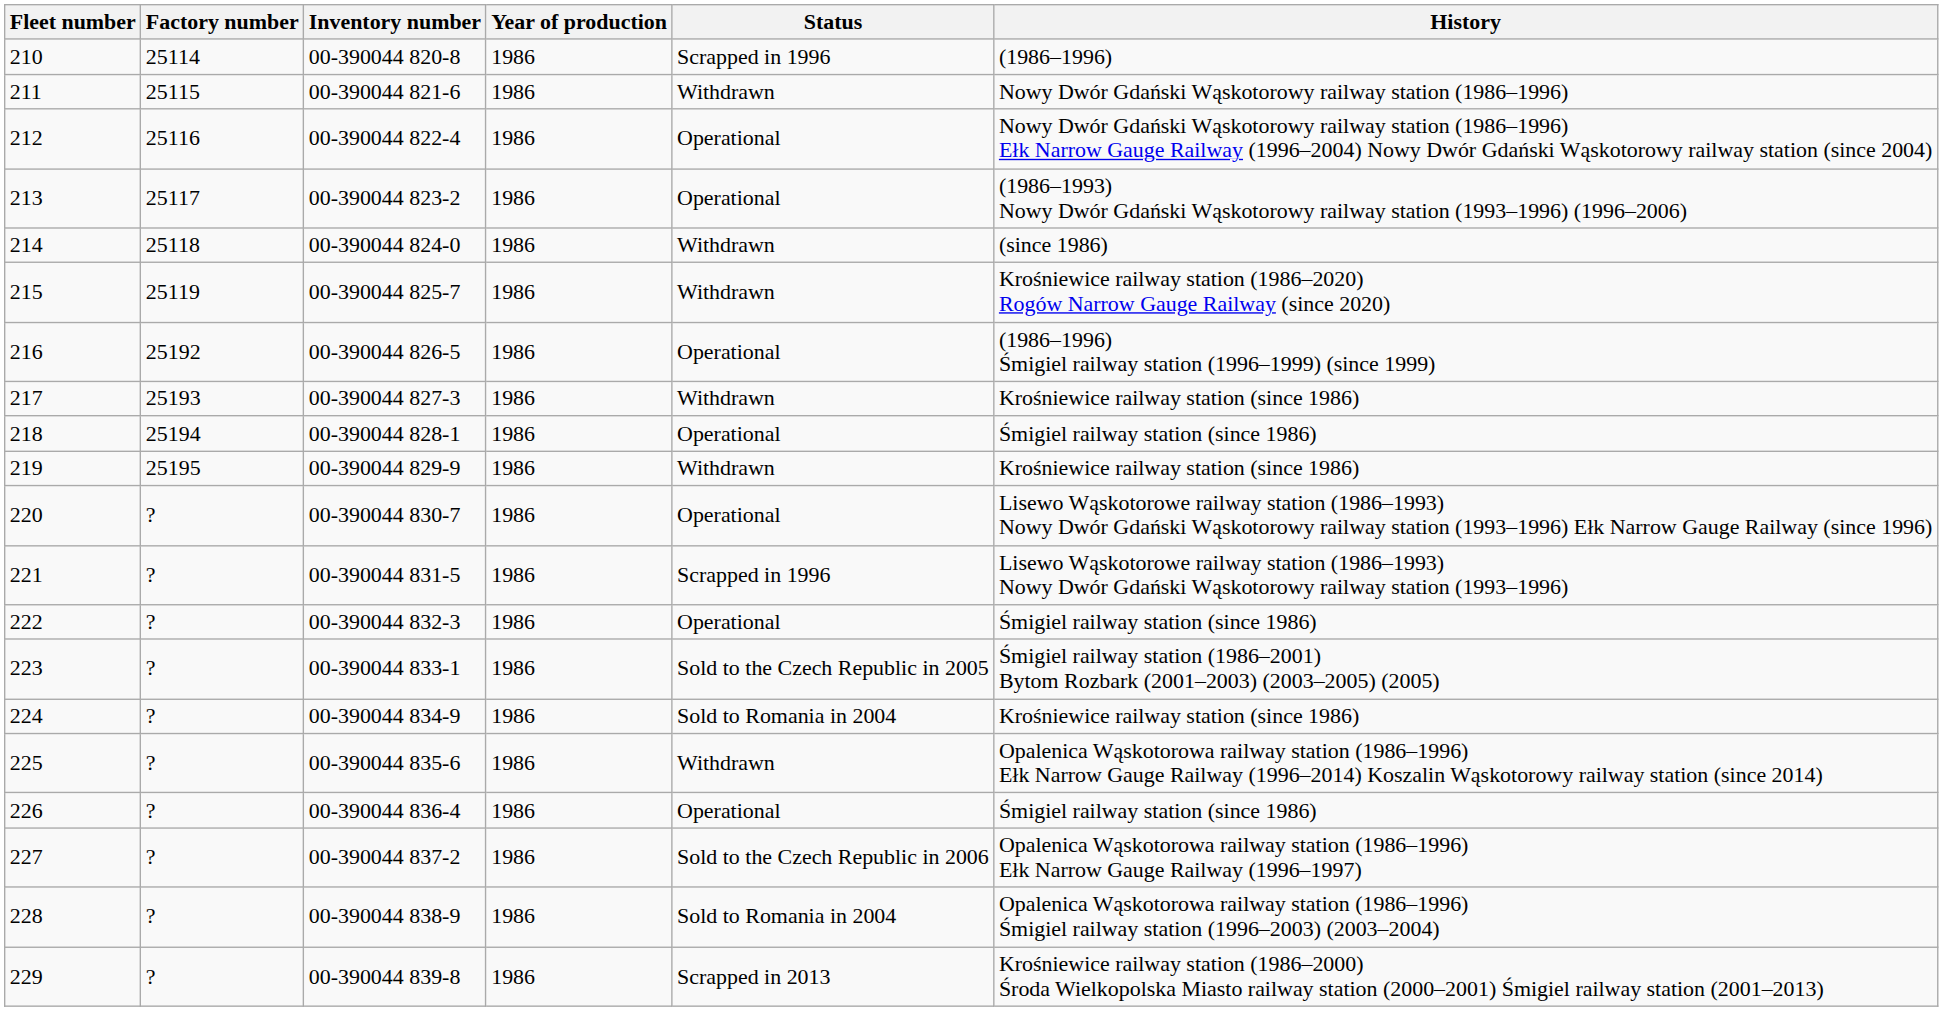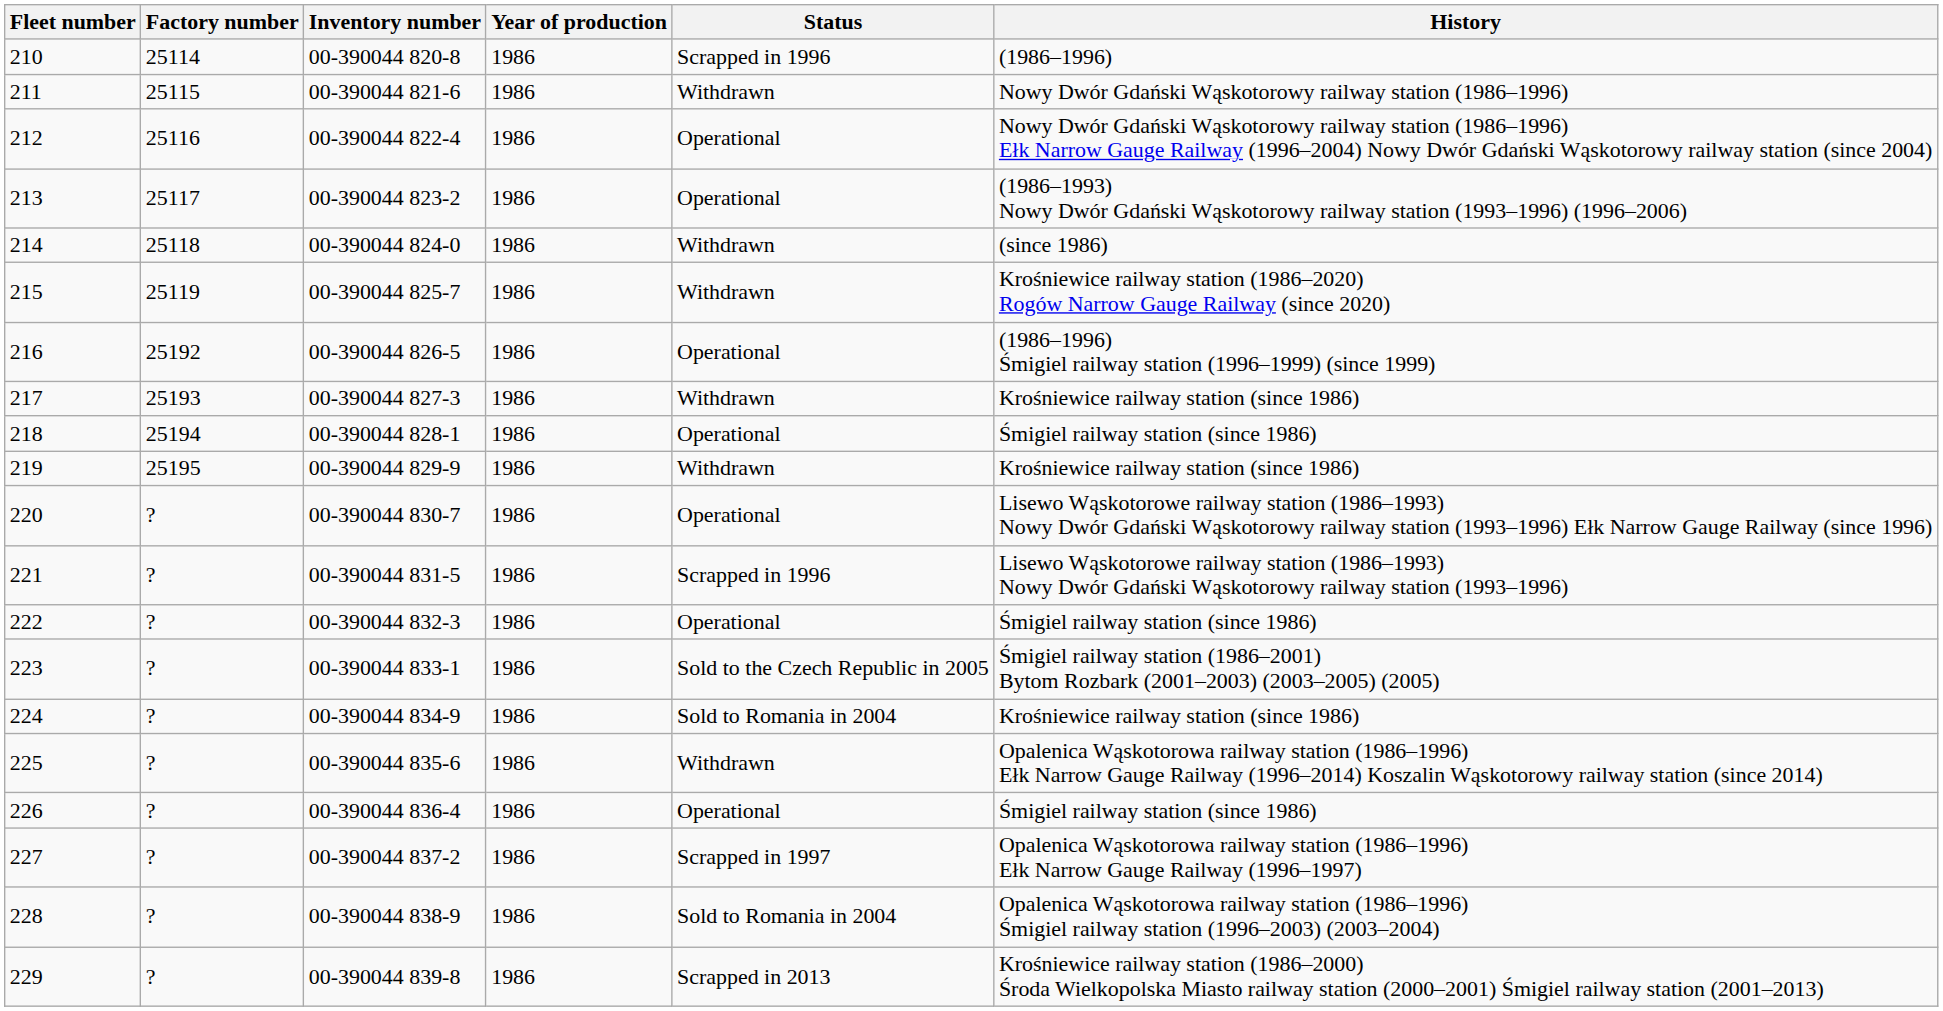227 | Status: Sold to the Czech Republic in 2006 -> Scrapped in 1997
